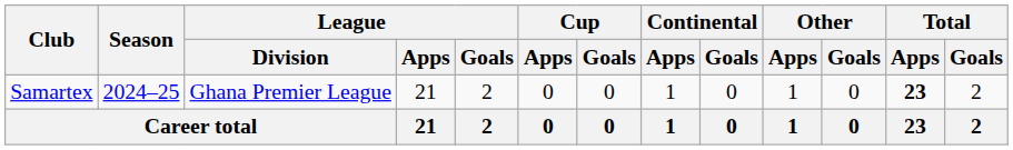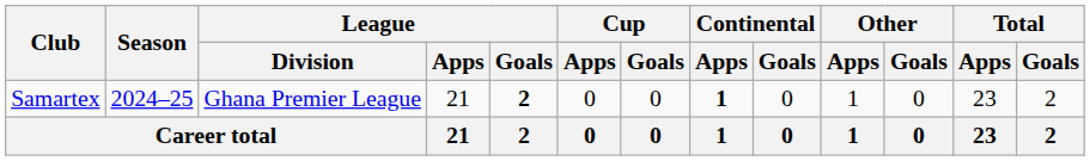Samartex | League / Goals: normal -> bold
Samartex | Continental / Apps: normal -> bold
Samartex | Total / Apps: bold -> normal
